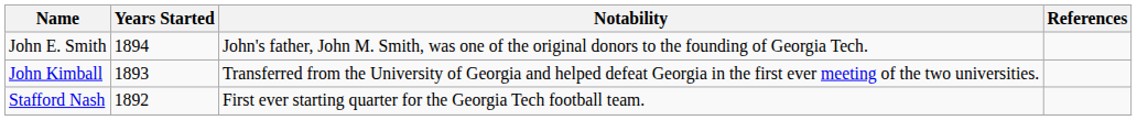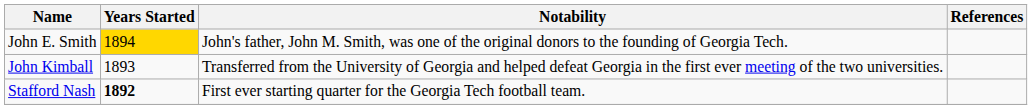John E. Smith | Years Started: no background -> gold background
Stafford Nash | Years Started: normal -> bold
